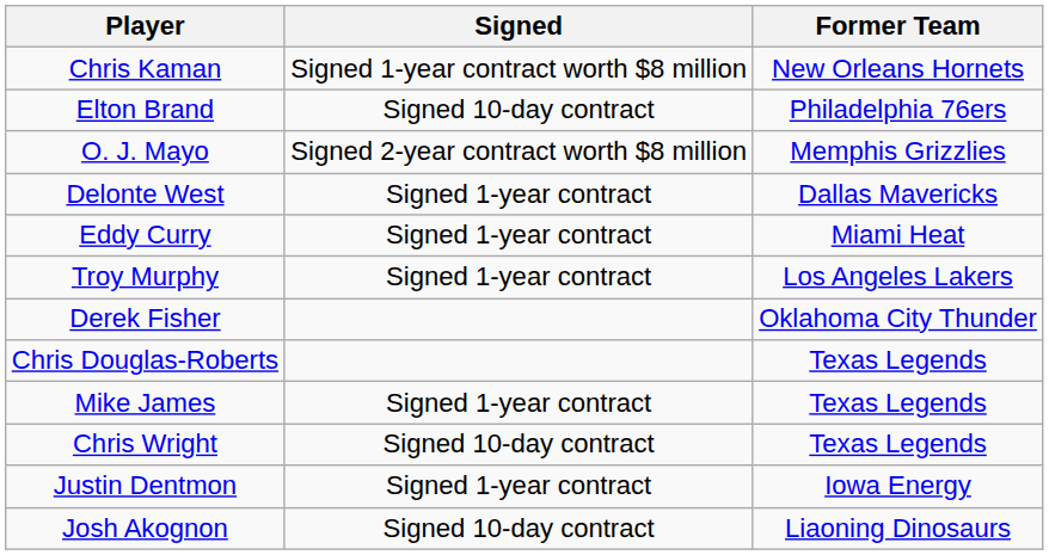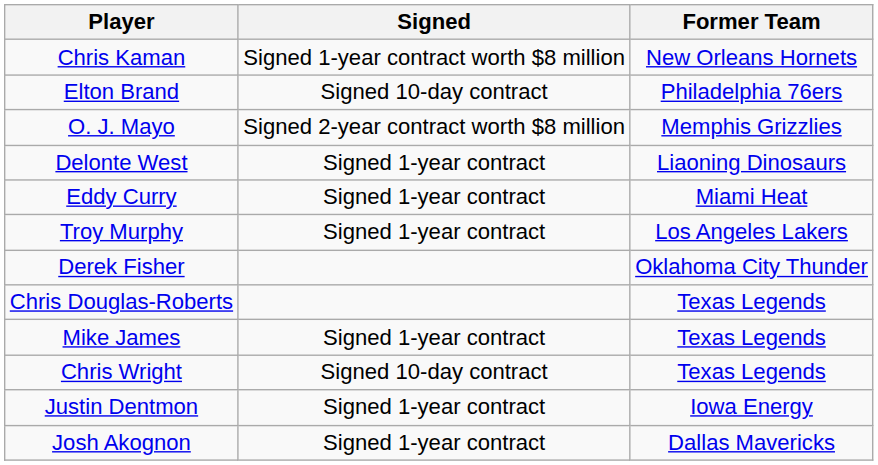Delonte West | Former Team: Dallas Mavericks -> Liaoning Dinosaurs
Josh Akognon | Signed: Signed 10-day contract -> Signed 1-year contract
Josh Akognon | Former Team: Liaoning Dinosaurs -> Dallas Mavericks
